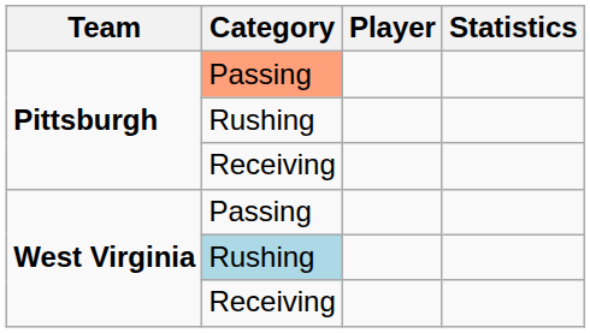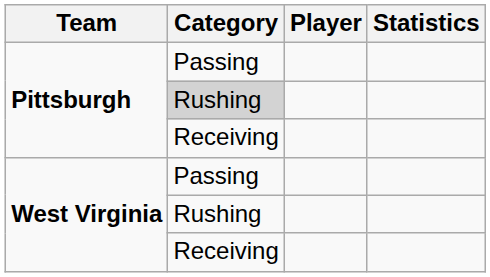Pittsburgh / Passing | Category: lightsalmon background -> no background
Pittsburgh / Rushing | Category: no background -> lightgrey background
West Virginia / Rushing | Category: lightblue background -> no background
